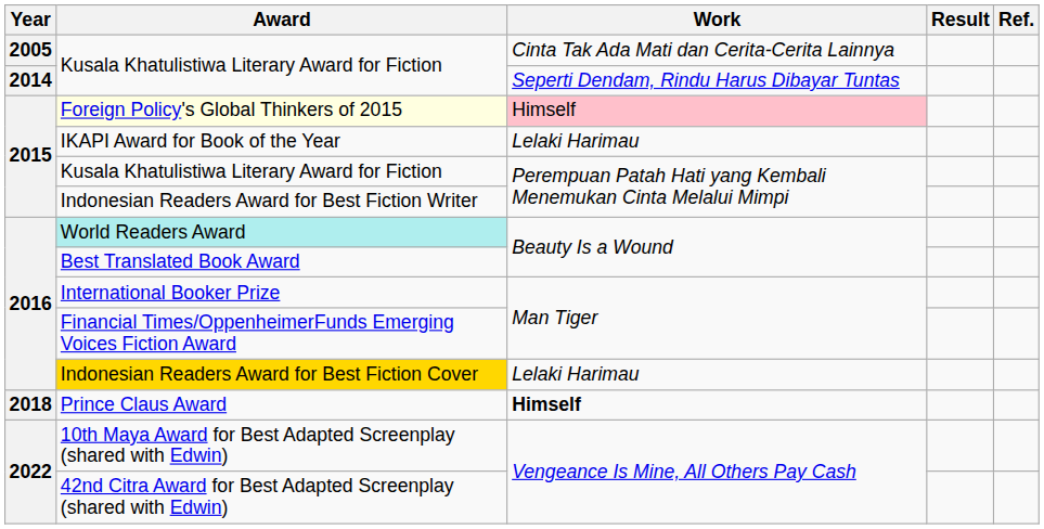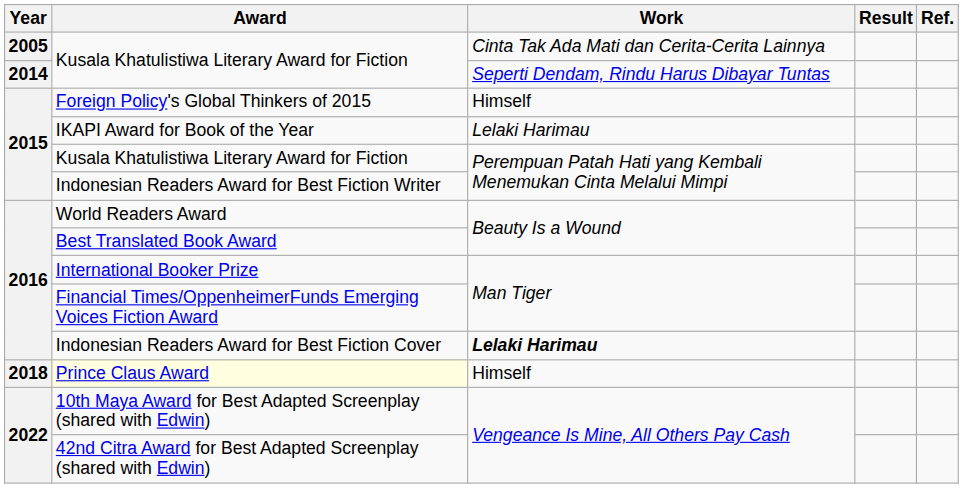Foreign Policy's Global Thinkers of 2015 | Award: lightyellow background -> no background
Foreign Policy's Global Thinkers of 2015 | Work: pink background -> no background
World Readers Award | Award: paleturquoise background -> no background
Indonesian Readers Award for Best Fiction Cover | Award: gold background -> no background
Indonesian Readers Award for Best Fiction Cover | Work: normal -> bold
Prince Claus Award | Award: no background -> lightyellow background
Prince Claus Award | Work: bold -> normal
